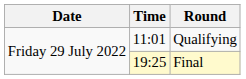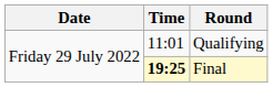Final | Time: normal -> bold
